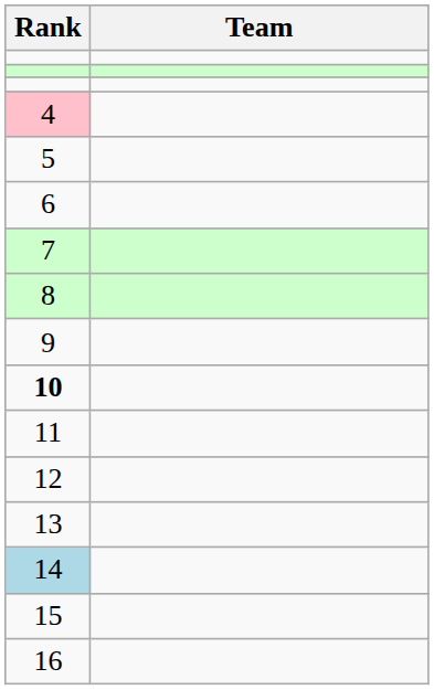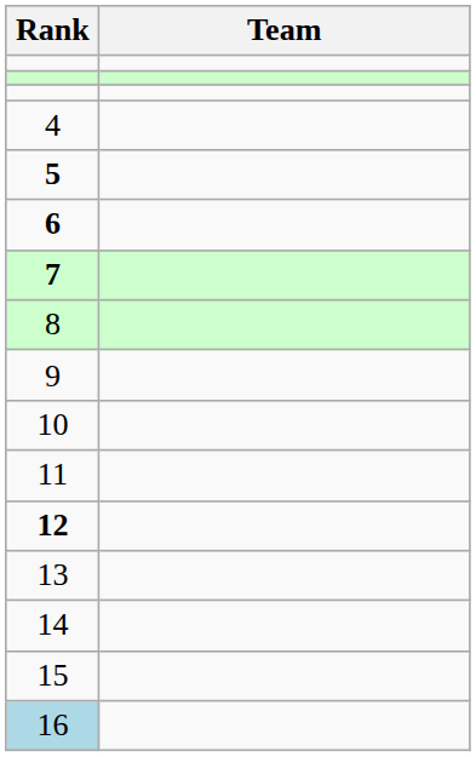row 5 | Rank: pink background -> no background
row 6 | Rank: normal -> bold
row 7 | Rank: normal -> bold
row 8 | Rank: normal -> bold
row 11 | Rank: bold -> normal
row 13 | Rank: normal -> bold
row 15 | Rank: lightblue background -> no background
row 17 | Rank: no background -> lightblue background
